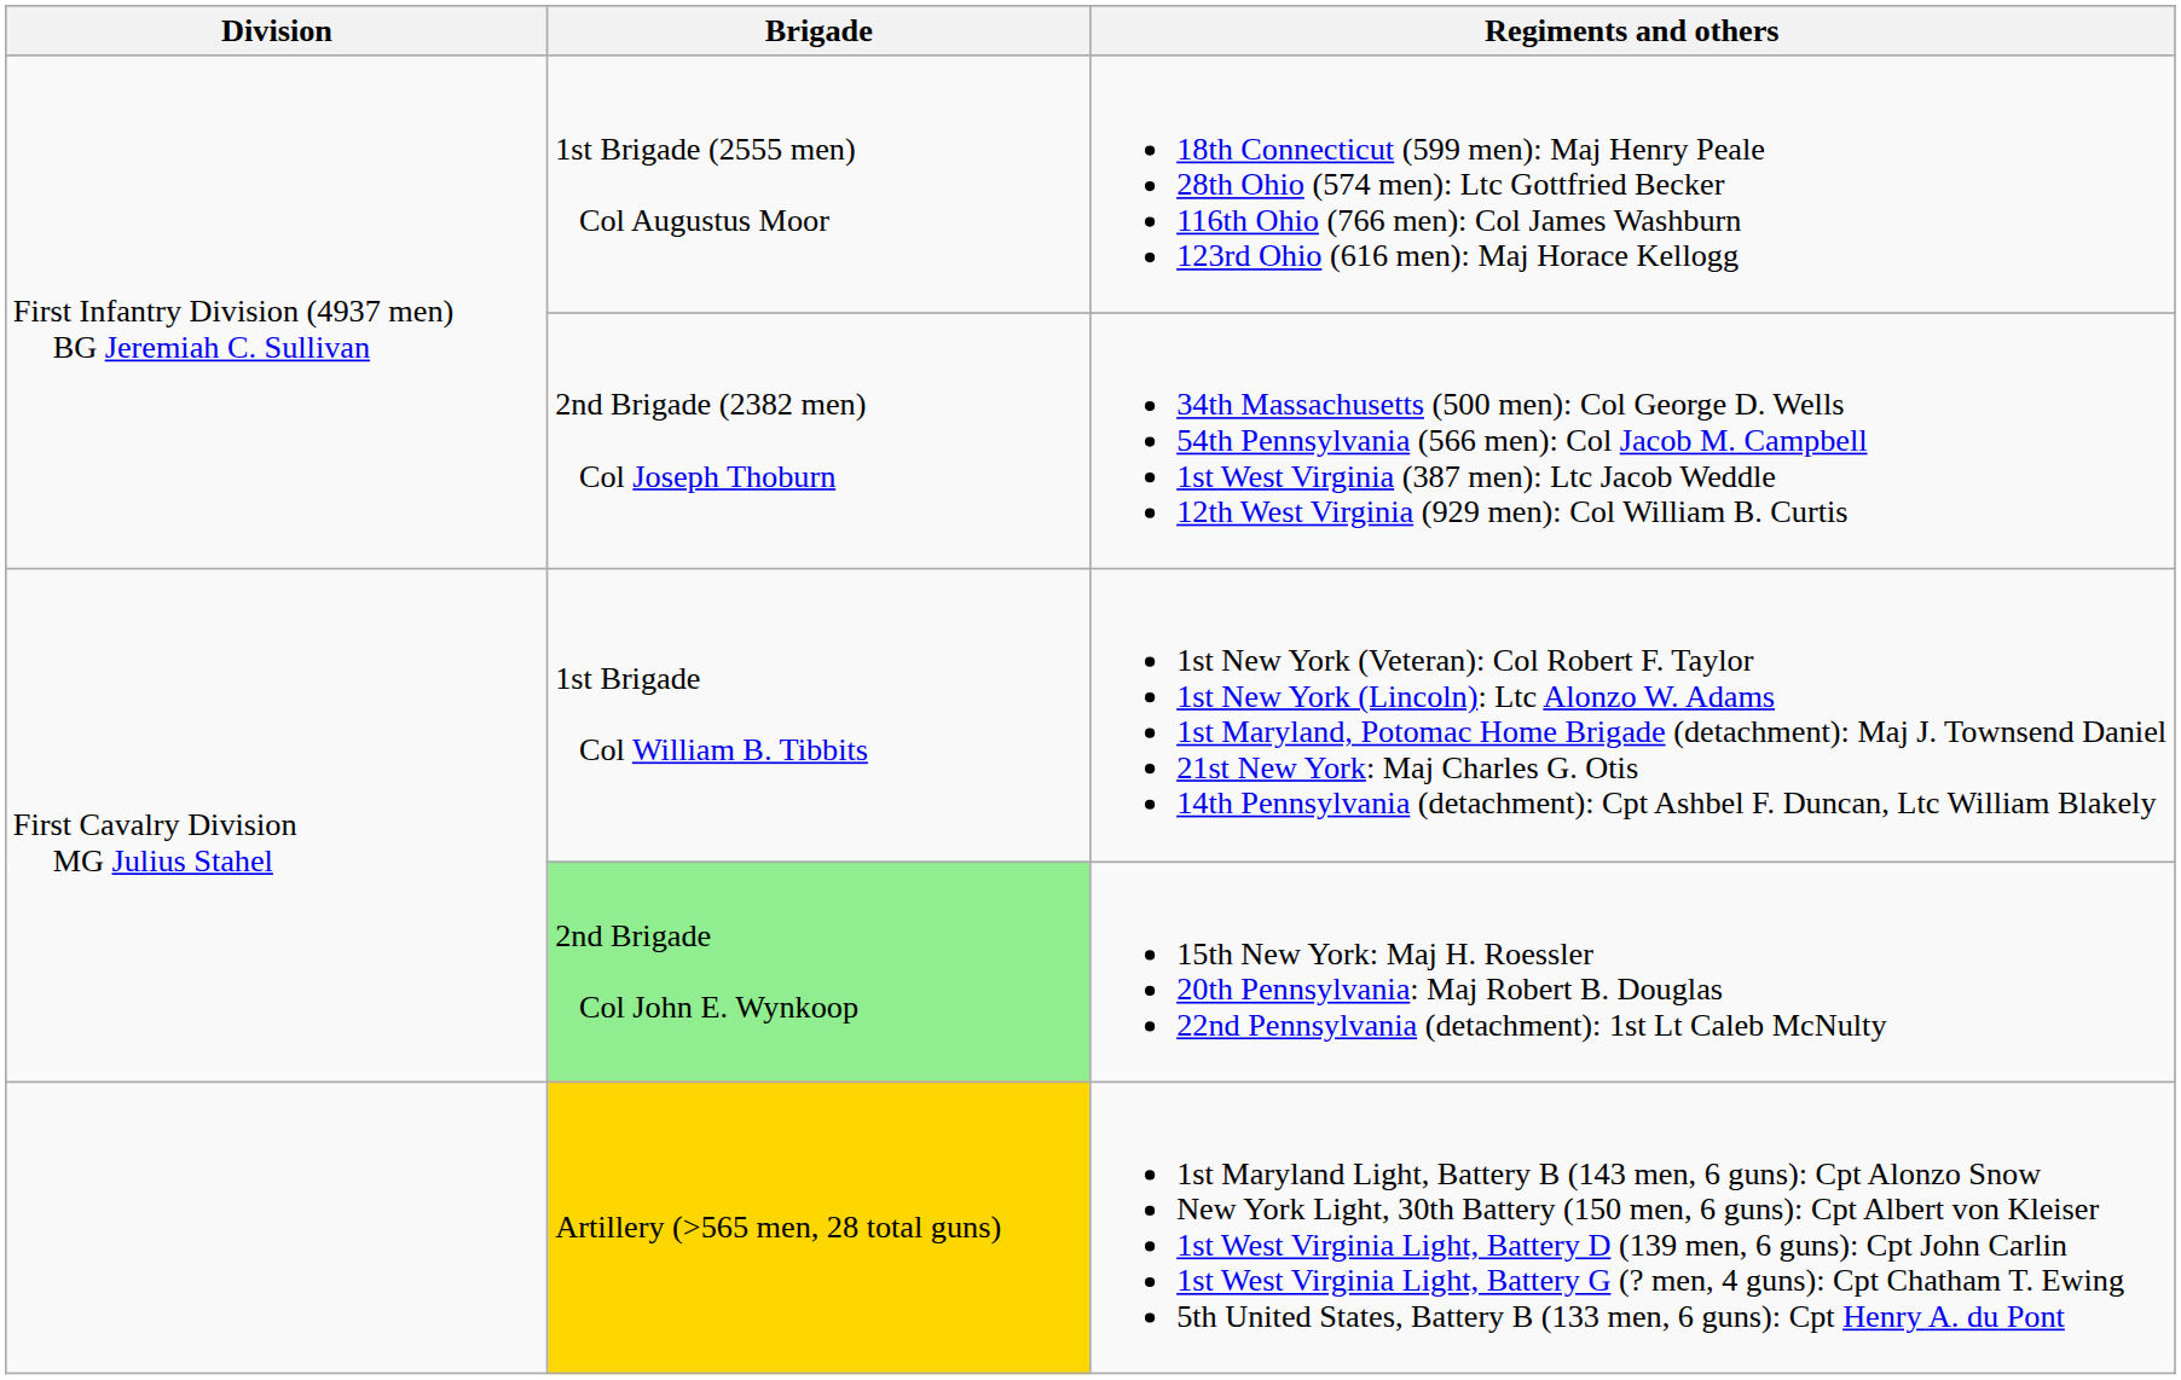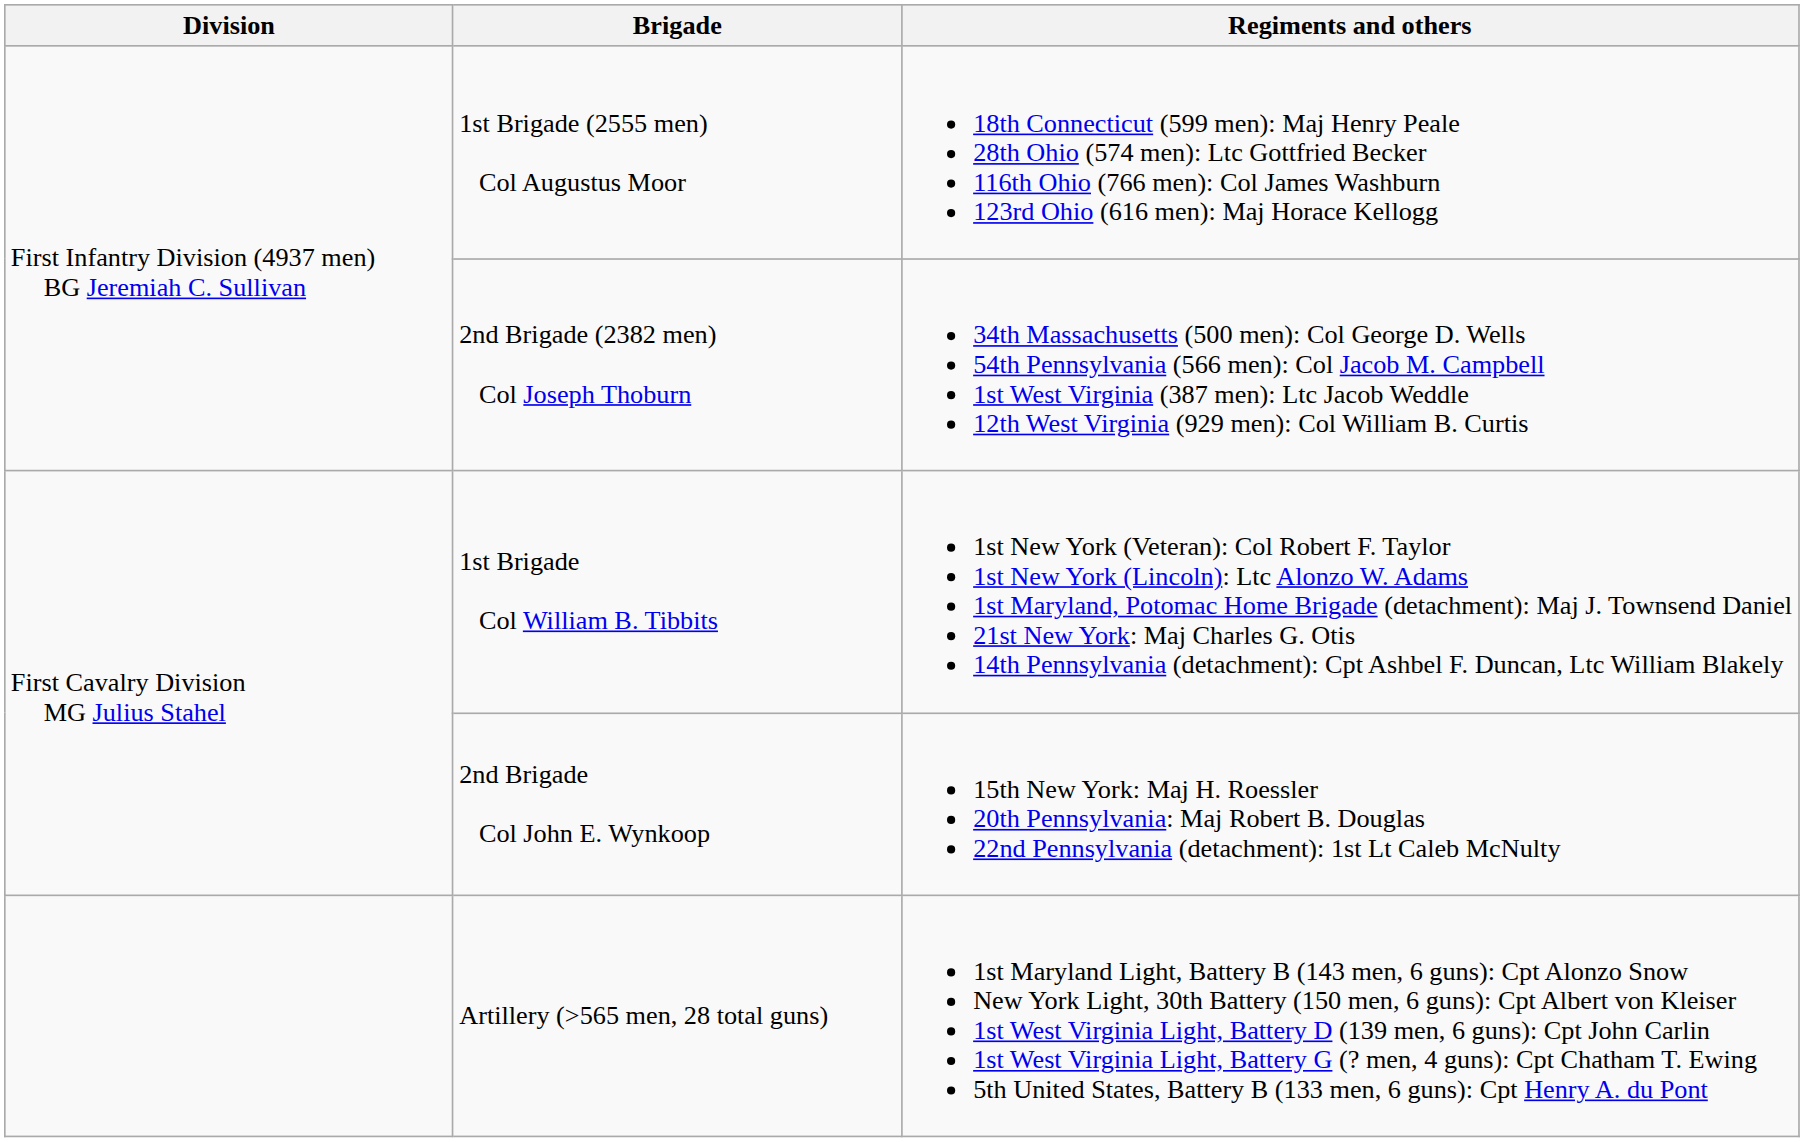2nd Brigade Col John E. Wynkoop | Brigade: lightgreen background -> no background
Artillery (>565 men, 28 total guns) | Brigade: gold background -> no background
